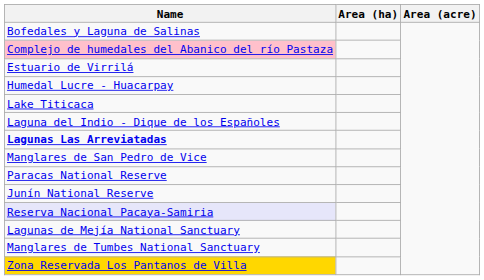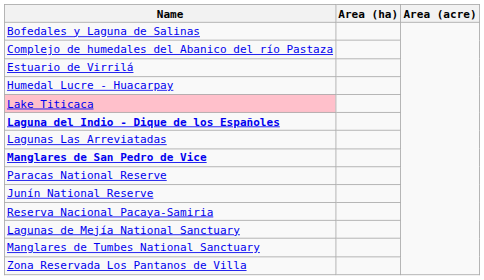Complejo de humedales del Abanico del río Pastaza | Name: pink background -> no background
Lake Titicaca | Name: no background -> pink background
Laguna del Indio - Dique de los Españoles | Name: normal -> bold
Lagunas Las Arreviatadas | Name: bold -> normal
Manglares de San Pedro de Vice | Name: normal -> bold
Reserva Nacional Pacaya-Samiria | Name: lavender background -> no background
Zona Reservada Los Pantanos de Villa | Name: gold background -> no background
